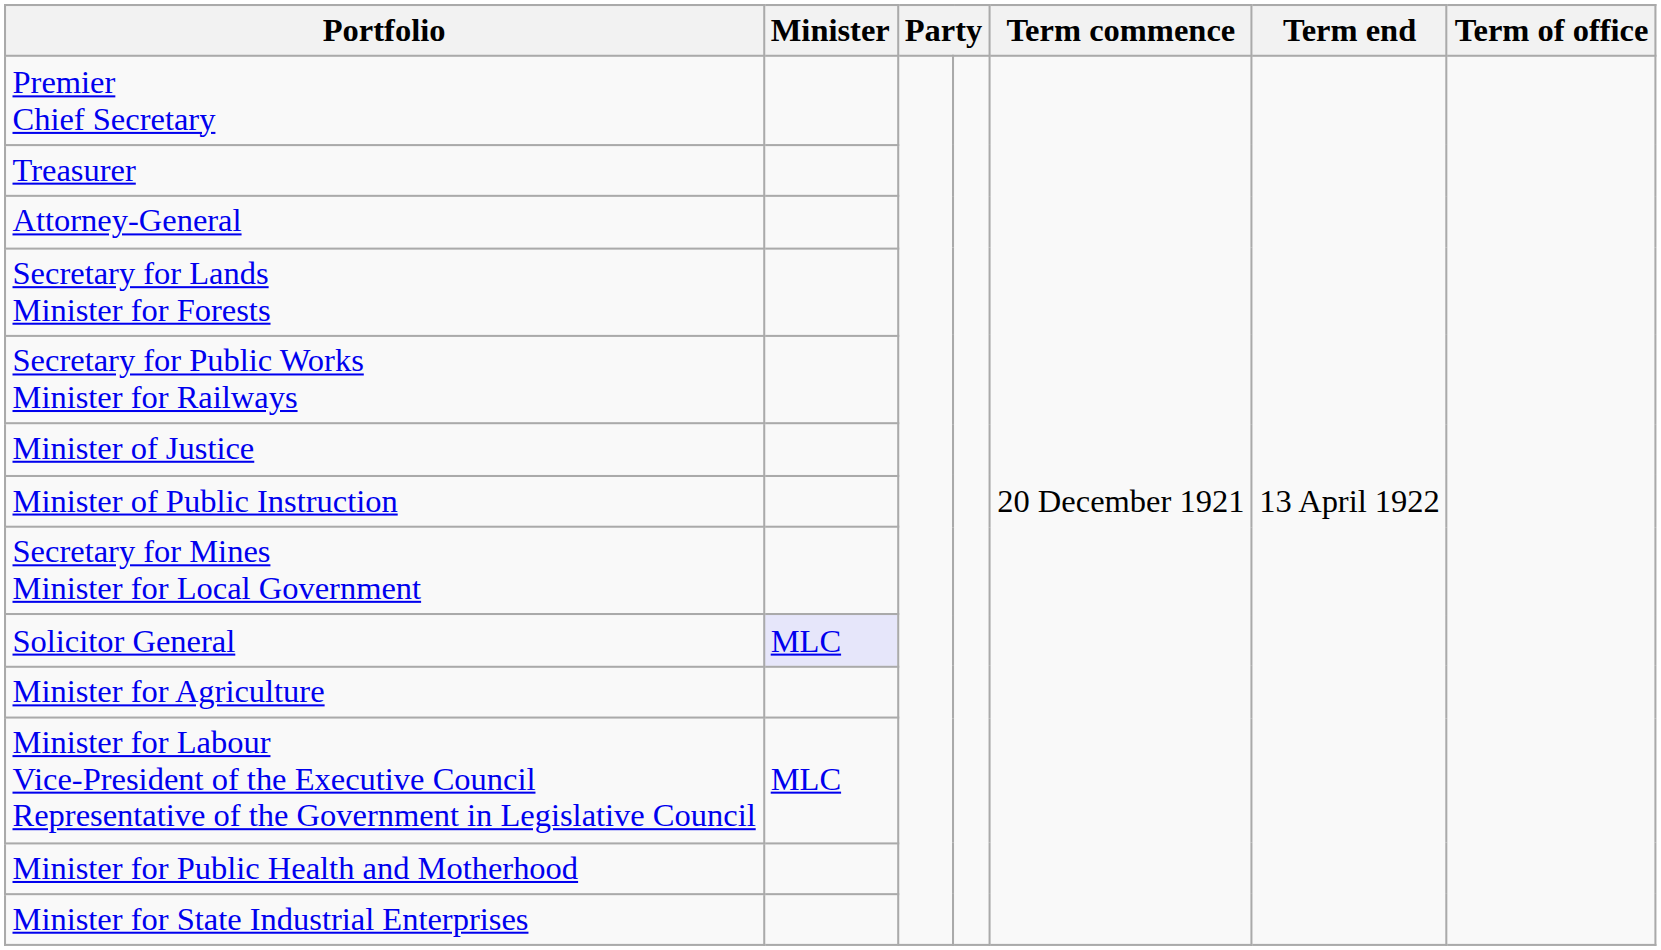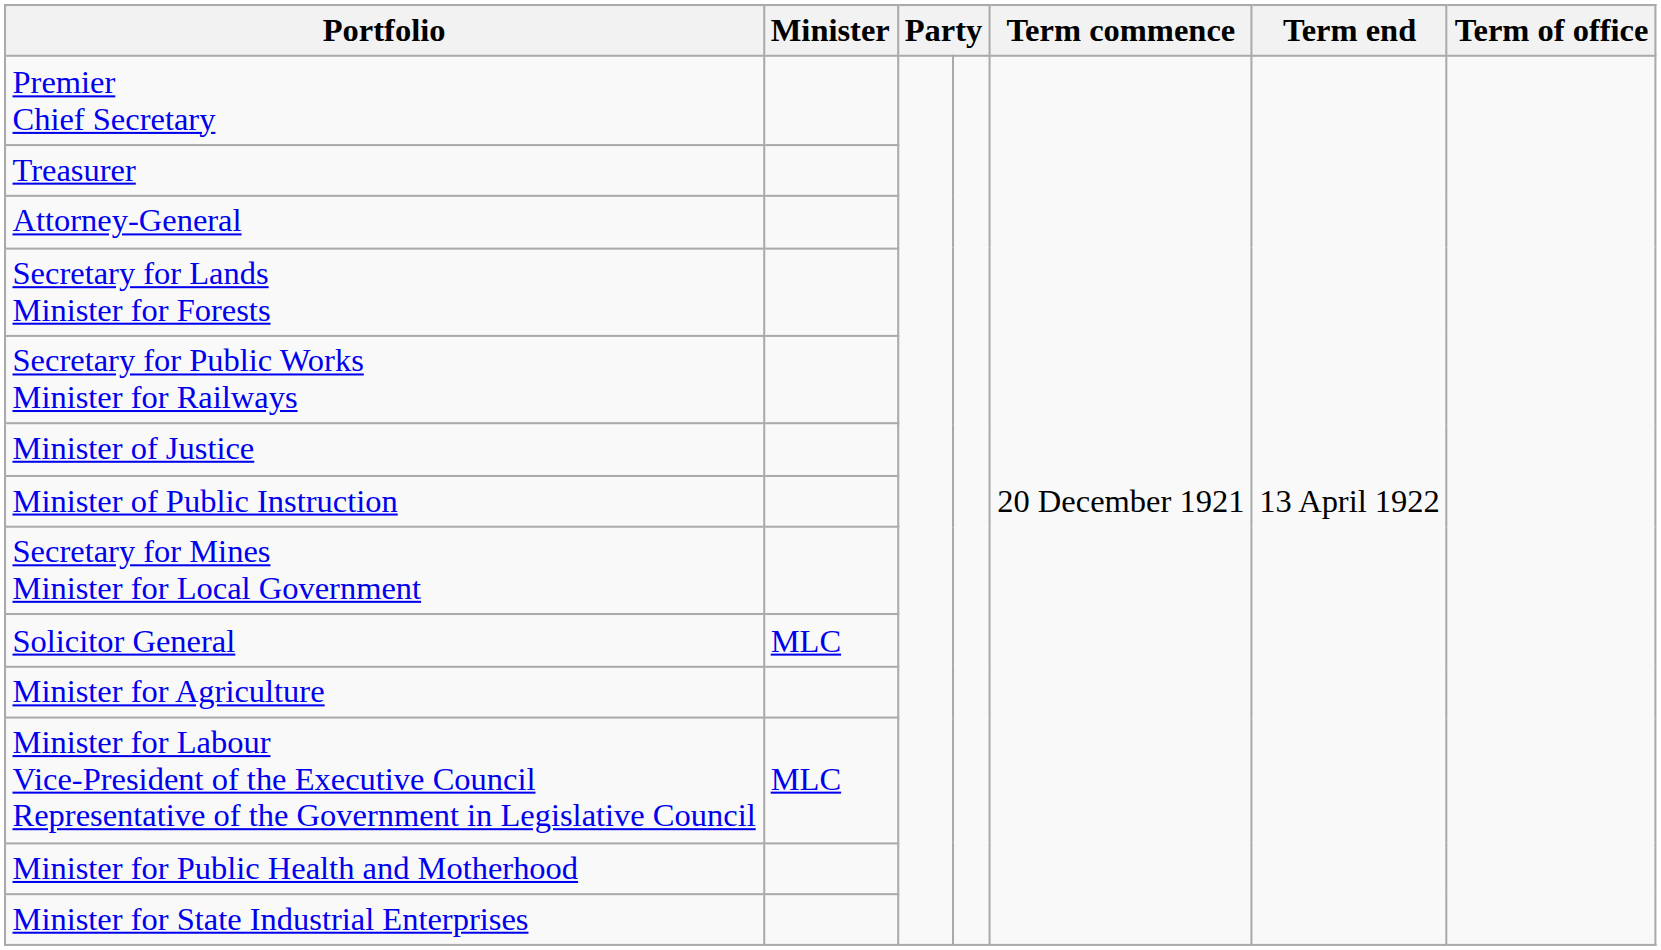Solicitor General | Minister: lavender background -> no background
